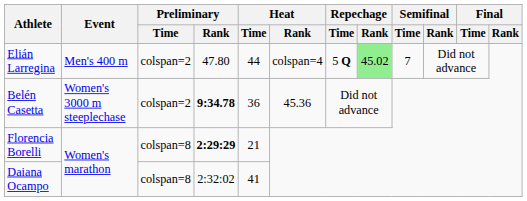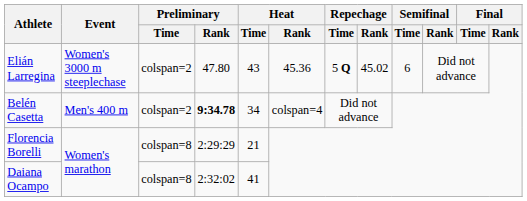Elián Larregina | Event: Men's 400 m -> Women's 3000 m steeplechase
Elián Larregina | Heat / Time: 44 -> 43
Elián Larregina | Heat / Rank: colspan=4 -> 45.36
Elián Larregina | Repechage / Rank: lightgreen background -> no background
Elián Larregina | Semifinal / Time: 7 -> 6
Belén Casetta | Event: Women's 3000 m steeplechase -> Men's 400 m
Belén Casetta | Heat / Time: 36 -> 34
Belén Casetta | Heat / Rank: 45.36 -> colspan=4
Florencia Borelli | Preliminary / Rank: bold -> normal
